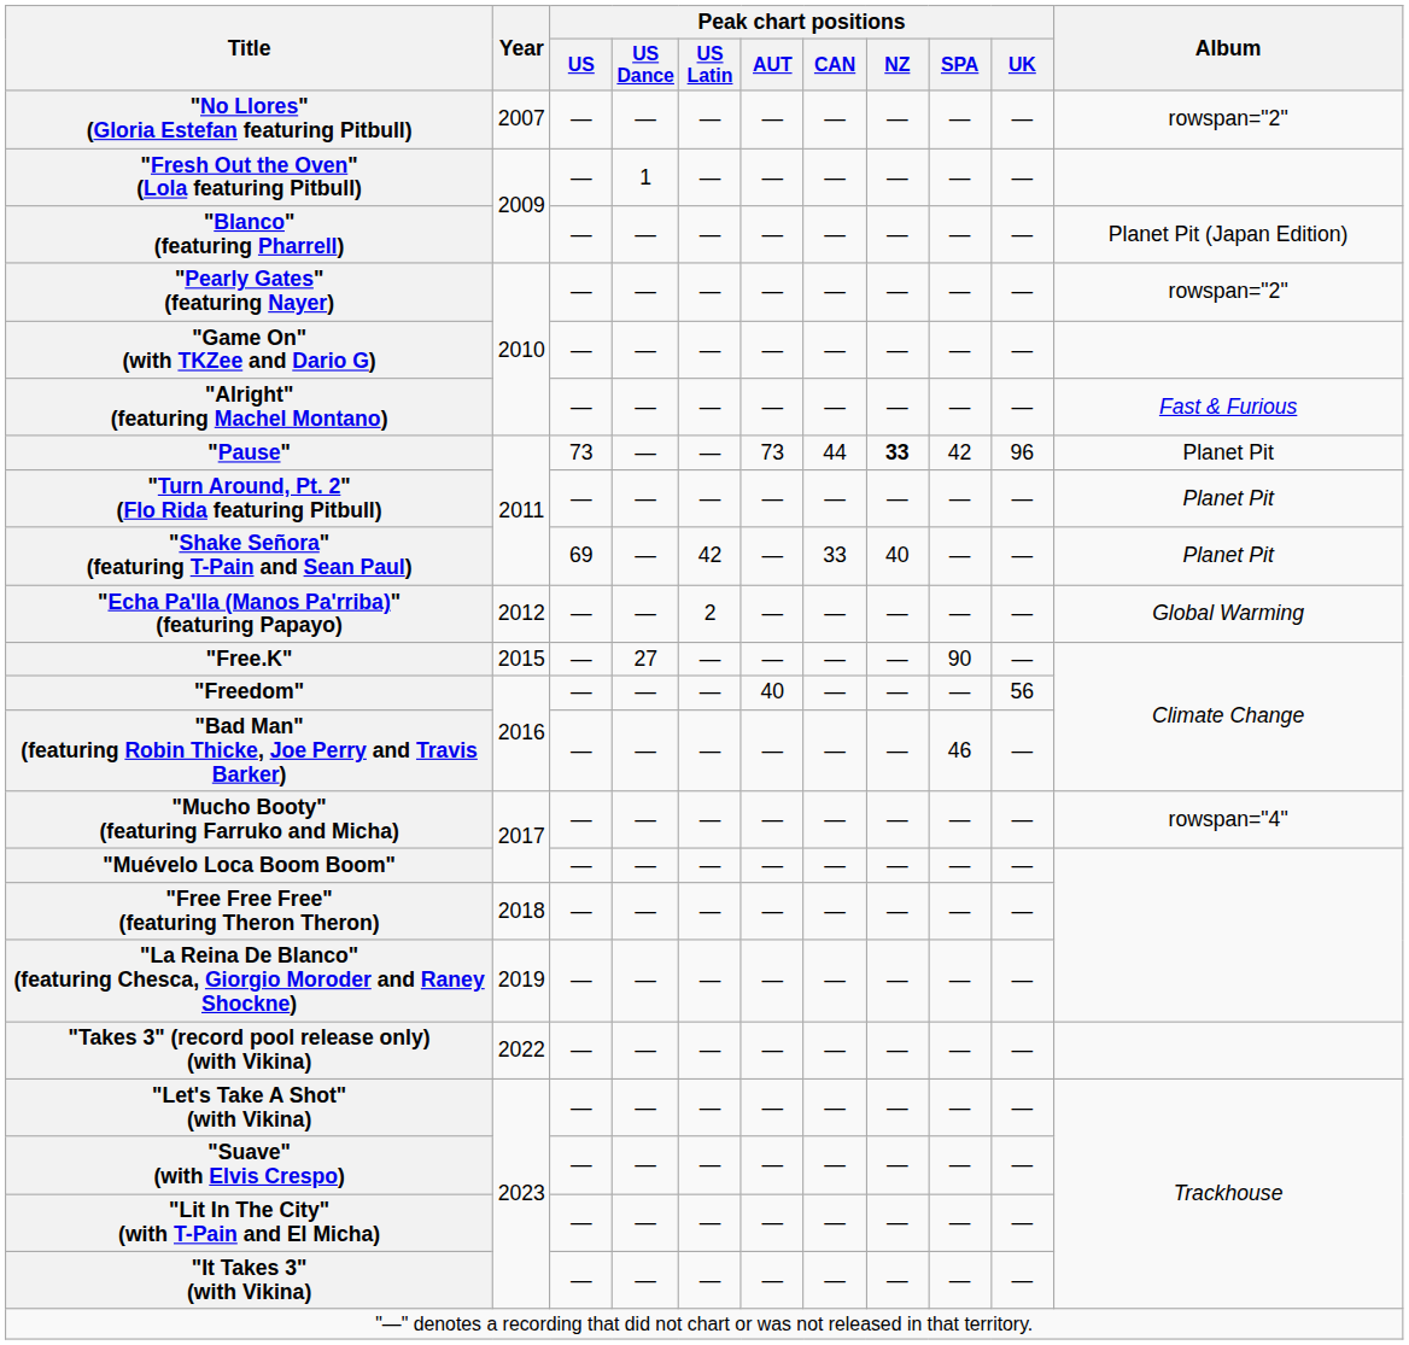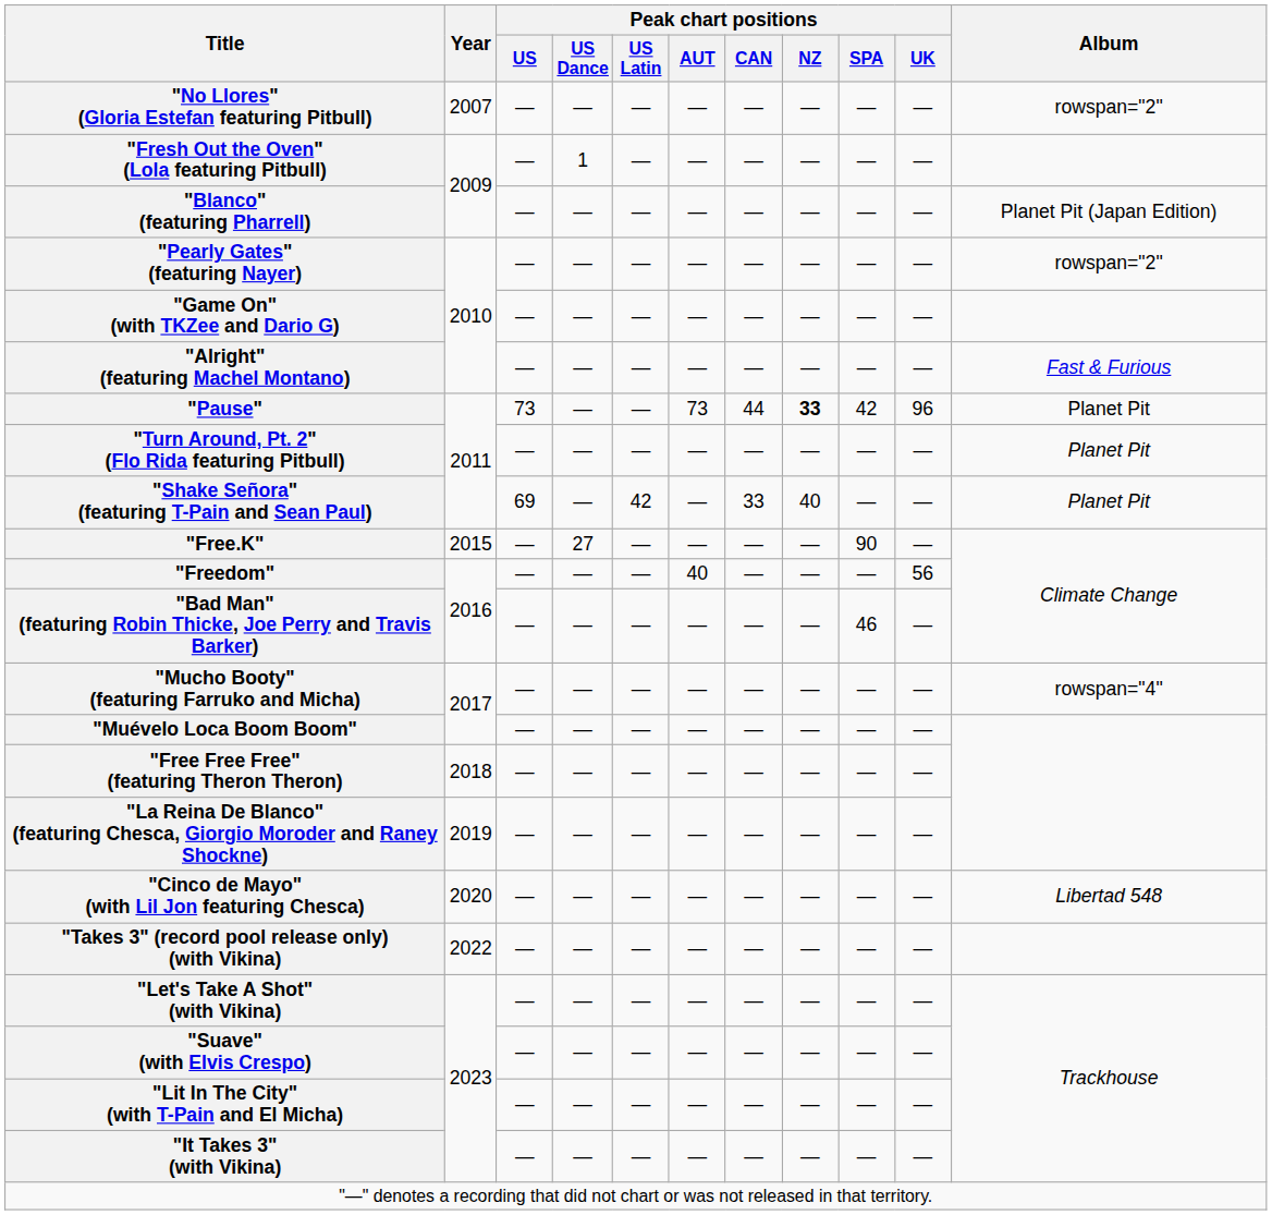- row: "Echa Pa'lla (Manos Pa'rriba)" (featuring Papayo) | 2012 | — | — | 2 | — | — | — | — | — | Global Warming
+ row: "Cinco de Mayo" (with Lil Jon featuring Chesca) | 2020 | — | — | — | — | — | — | — | — | Libertad 548
